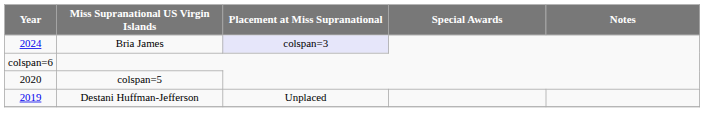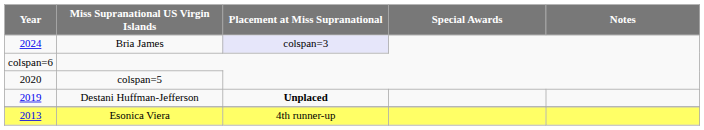Destani Huffman-Jefferson | Placement at Miss Supranational: normal -> bold
+ row: 2013 | Esonica Viera | 4th runner-up
